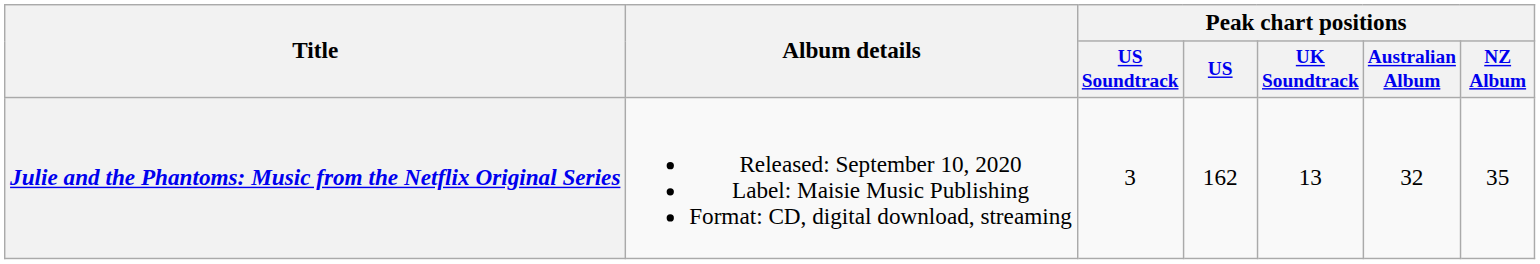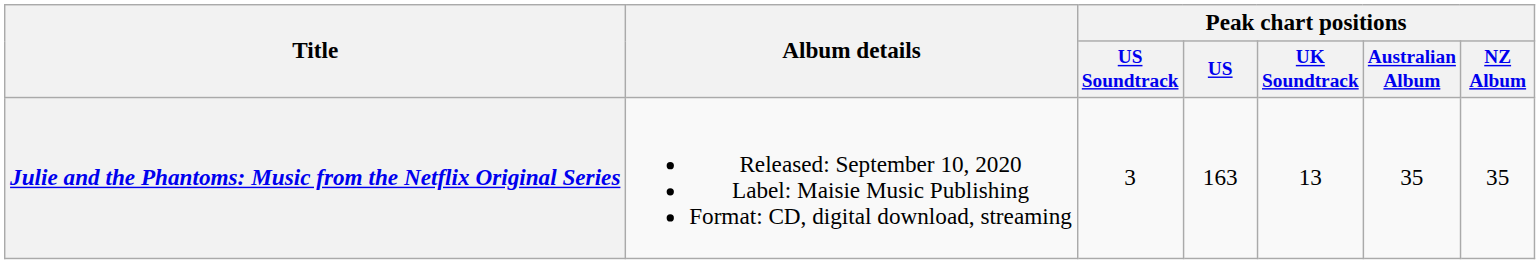row 3 | Peak chart positions / US: 162 -> 163
row 3 | Peak chart positions / Australian Album: 32 -> 35
